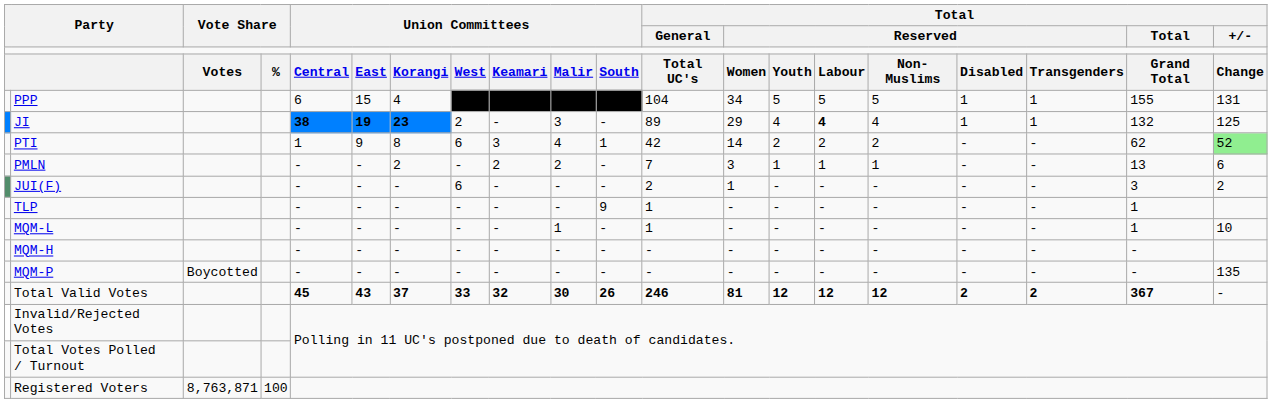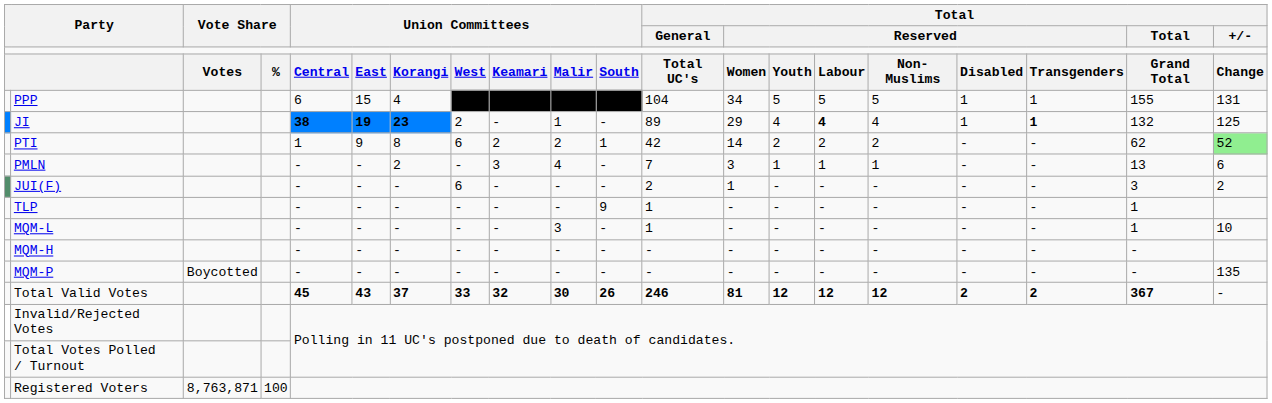JI | column 10: 3 -> 1
JI | column 18: normal -> bold
PTI | column 9: 3 -> 2
PTI | column 10: 4 -> 2
PMLN | column 9: 2 -> 3
PMLN | column 10: 2 -> 4
MQM-L | column 10: 1 -> 3
